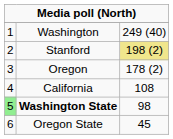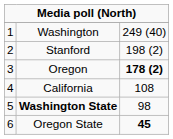Stanford | column 3: khaki background -> no background
Oregon | column 3: normal -> bold
Washington State | column 1: lightgreen background -> no background
Oregon State | column 3: normal -> bold
